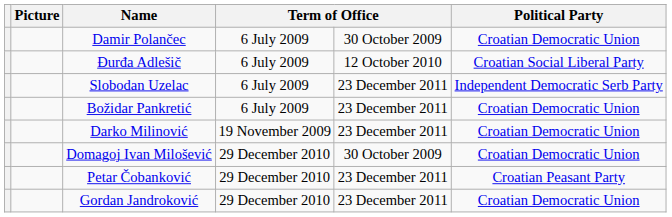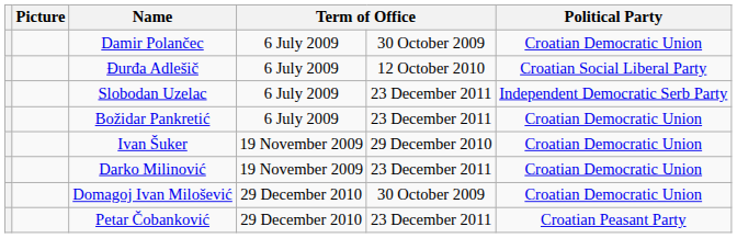+ row: Ivan Šuker | 19 November 2009 | 29 December 2010 | Croatian Democratic Union
- row: Gordan Jandroković | 29 December 2010 | 23 December 2011 | Croatian Democratic Union
